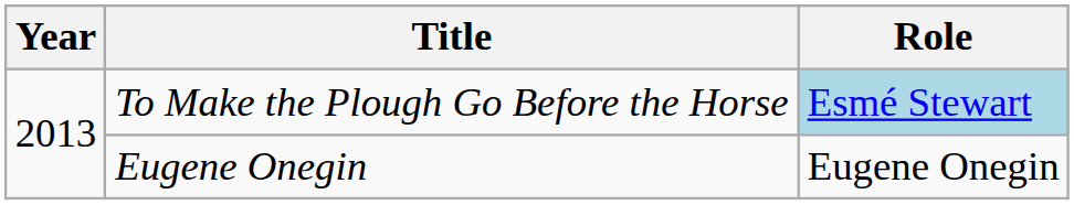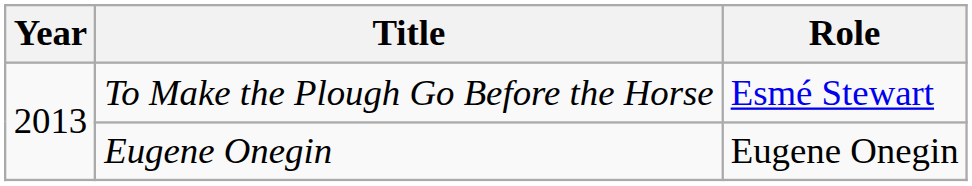To Make the Plough Go Before the Horse | Role: lightblue background -> no background
